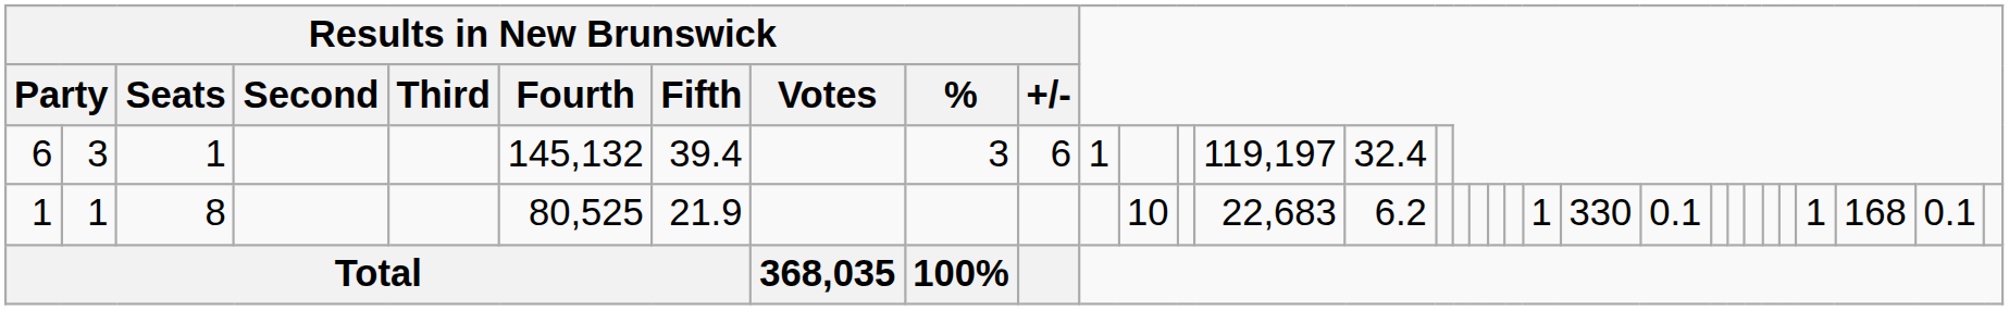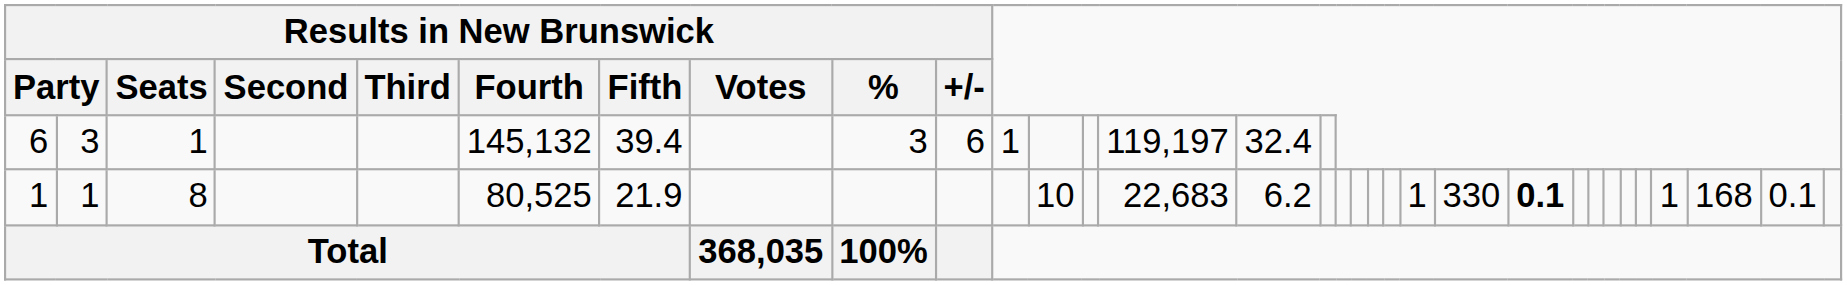row 4 | column 23: normal -> bold
